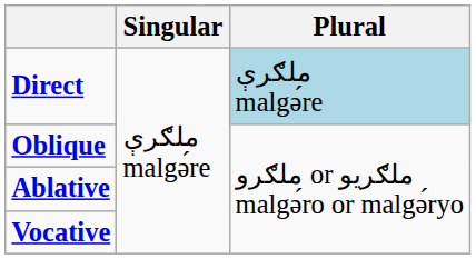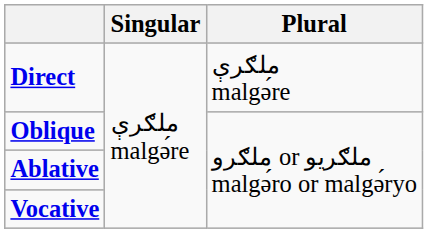Direct | Plural: lightblue background -> no background
